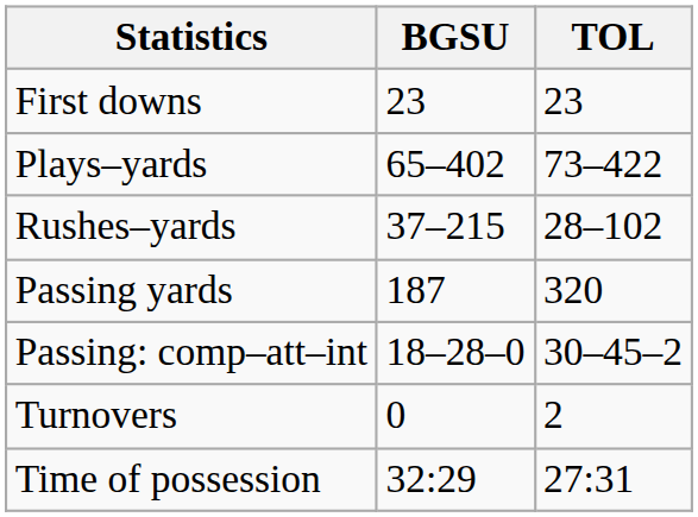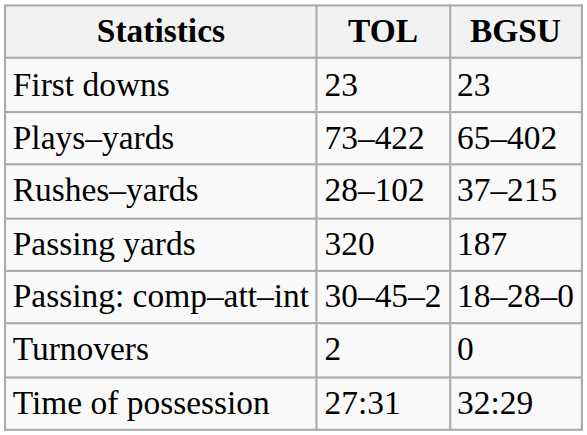columns swapped: BGSU <-> TOL
